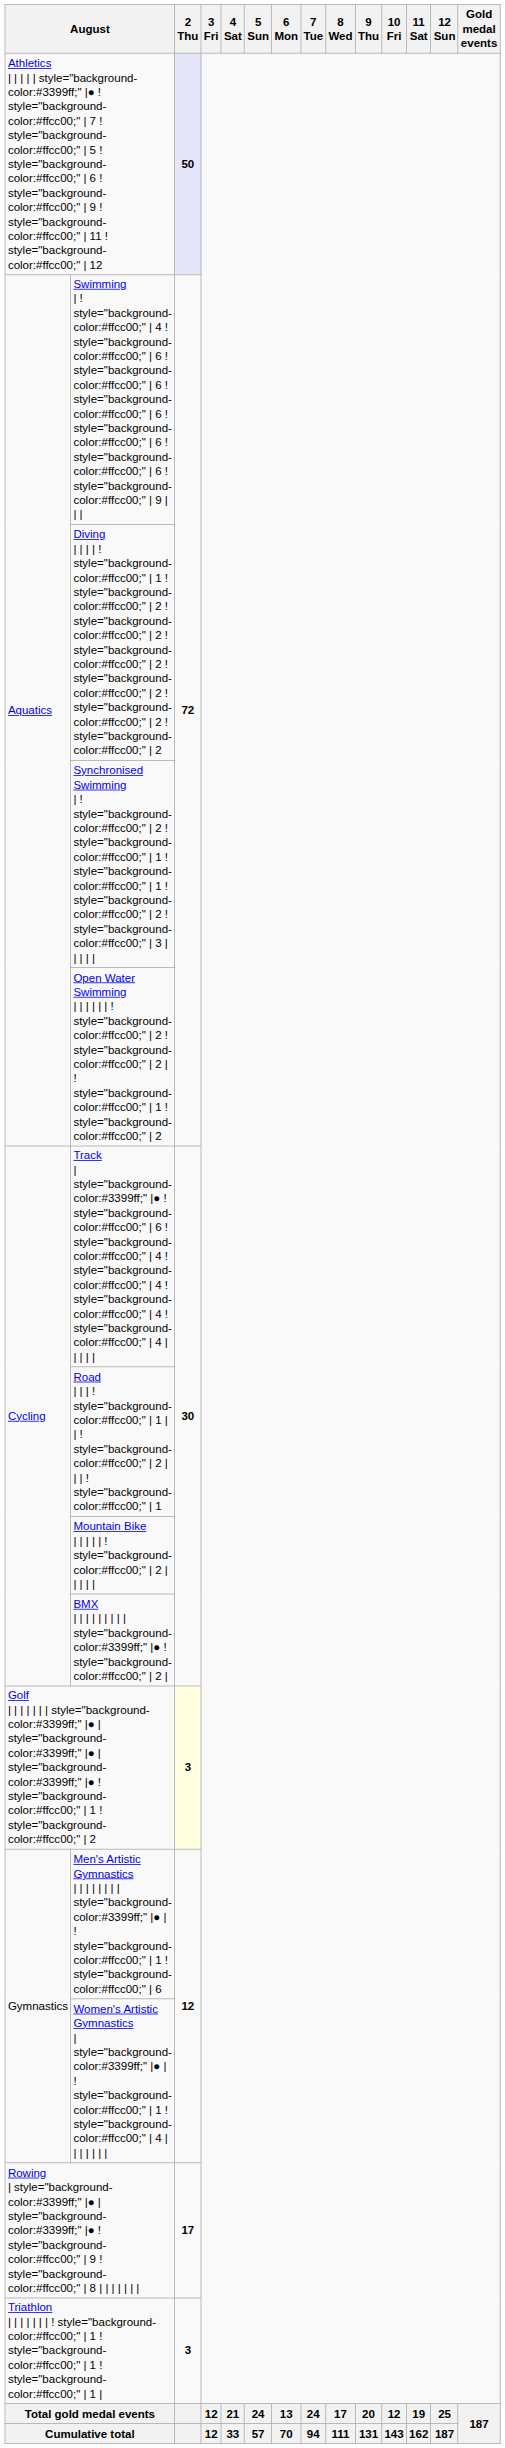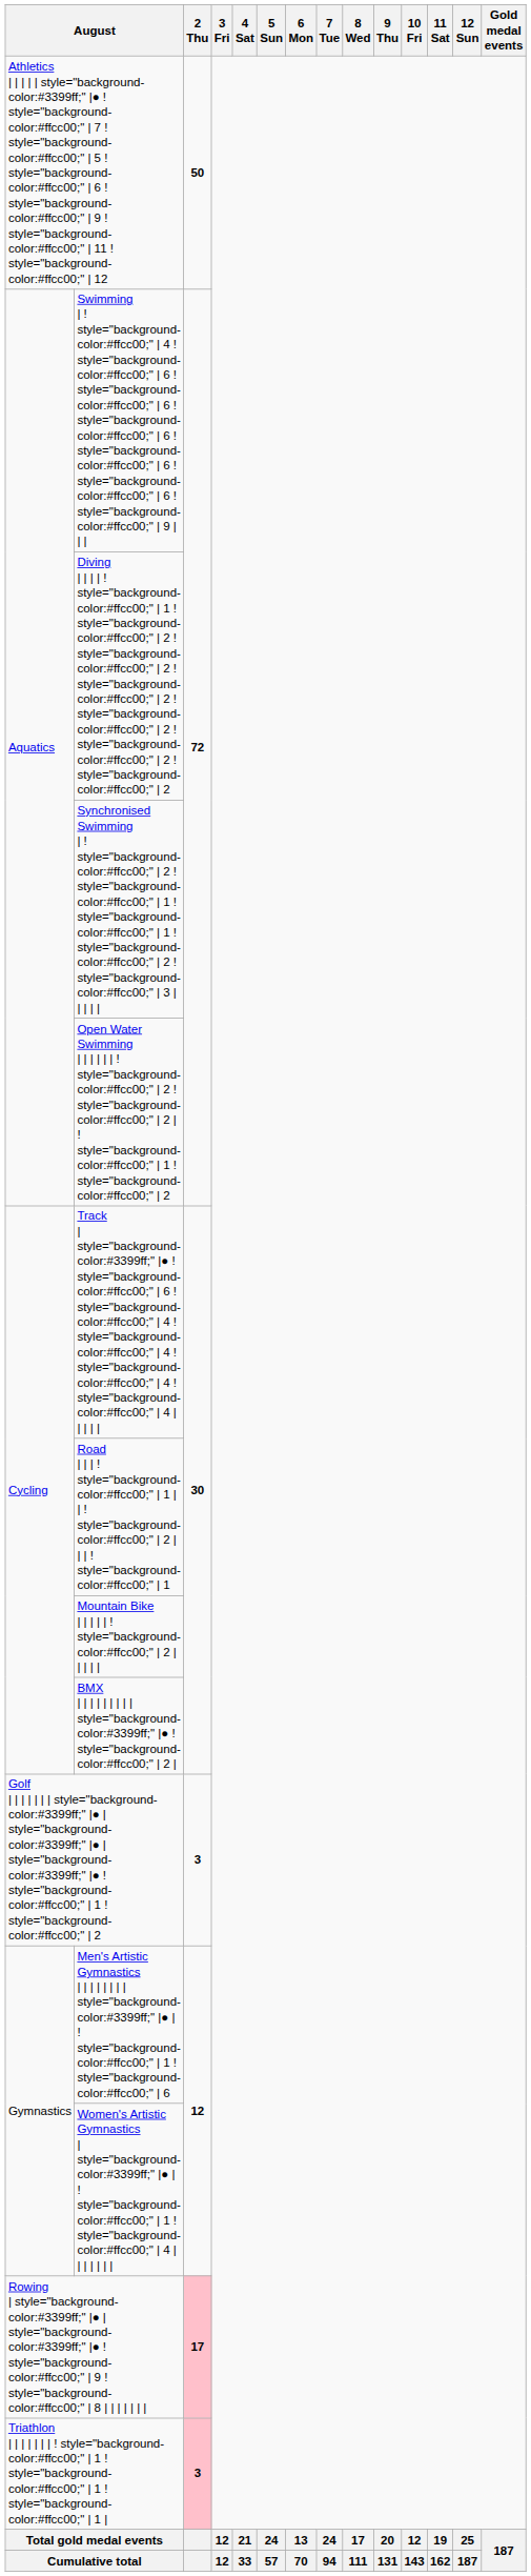row 2 | 2 Thu: lavender background -> no background
row 11 | 2 Thu: lightyellow background -> no background
row 14 | 2 Thu: no background -> pink background
row 15 | 2 Thu: no background -> pink background
